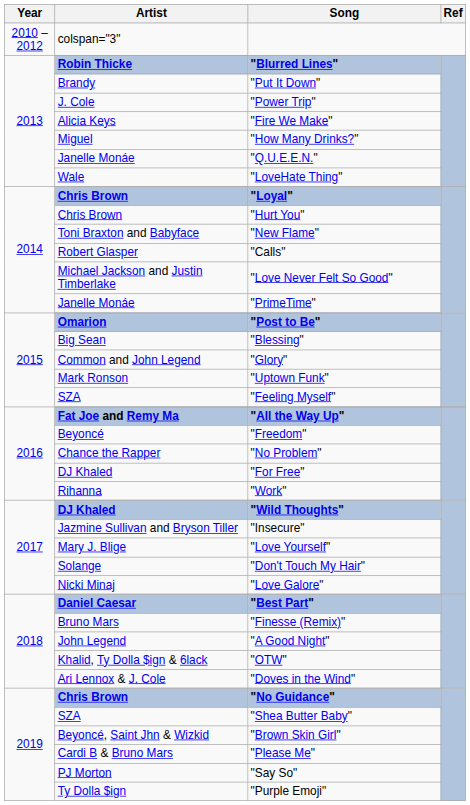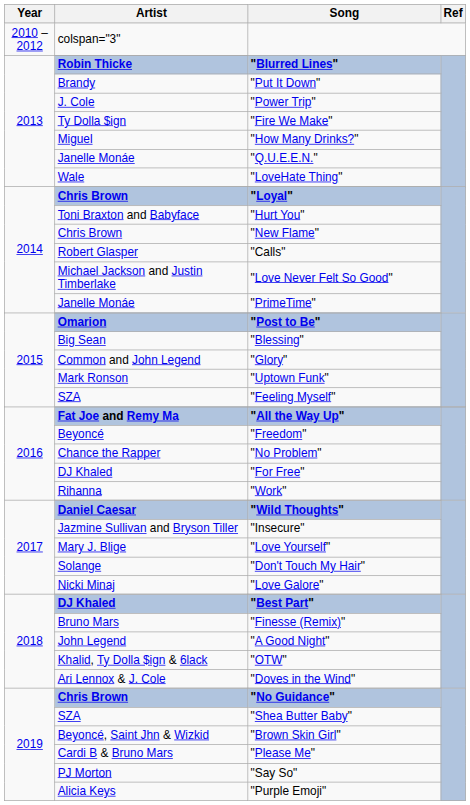"Fire We Make" | Artist: Alicia Keys -> Ty Dolla $ign
"Hurt You" | Artist: Chris Brown -> Toni Braxton and Babyface
"New Flame" | Artist: Toni Braxton and Babyface -> Chris Brown
"Wild Thoughts" | Artist: DJ Khaled -> Daniel Caesar
"Best Part" | Artist: Daniel Caesar -> DJ Khaled
"Purple Emoji" | Artist: Ty Dolla $ign -> Alicia Keys
